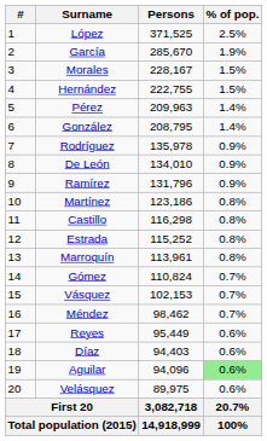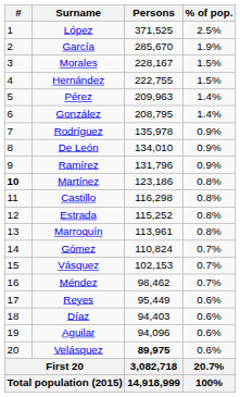Martínez | #: normal -> bold
Aguilar | % of pop.: lightgreen background -> no background
Velásquez | Persons: normal -> bold
